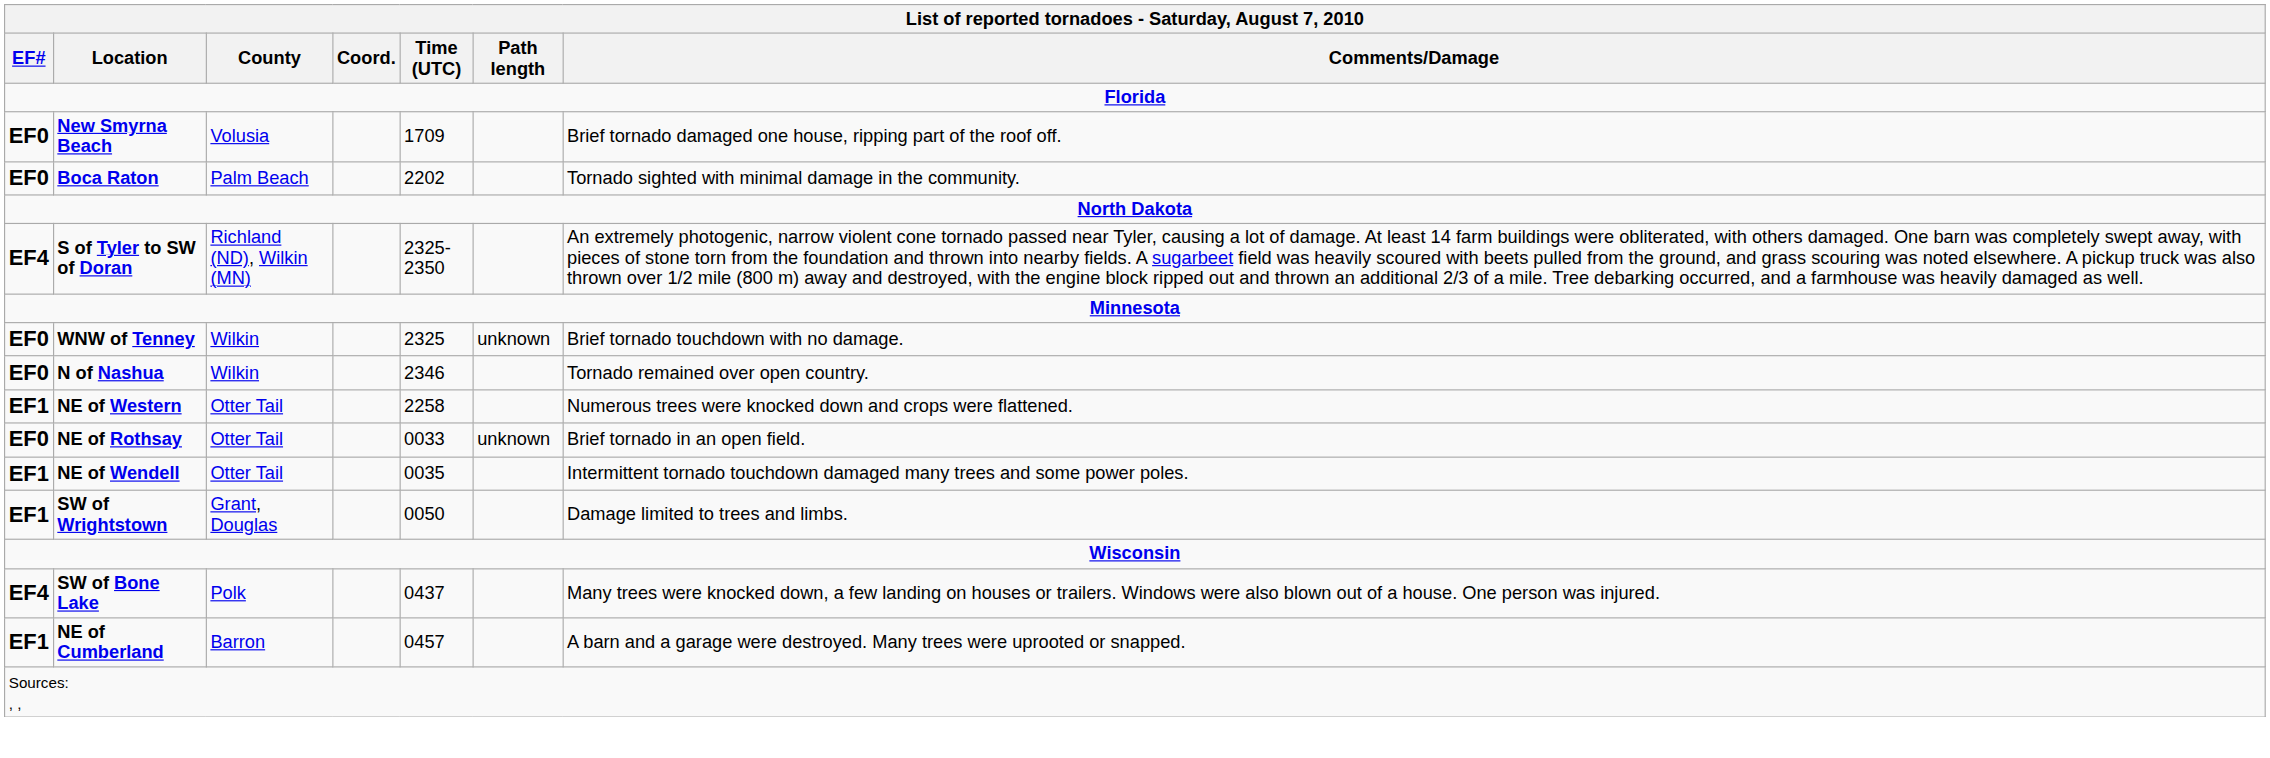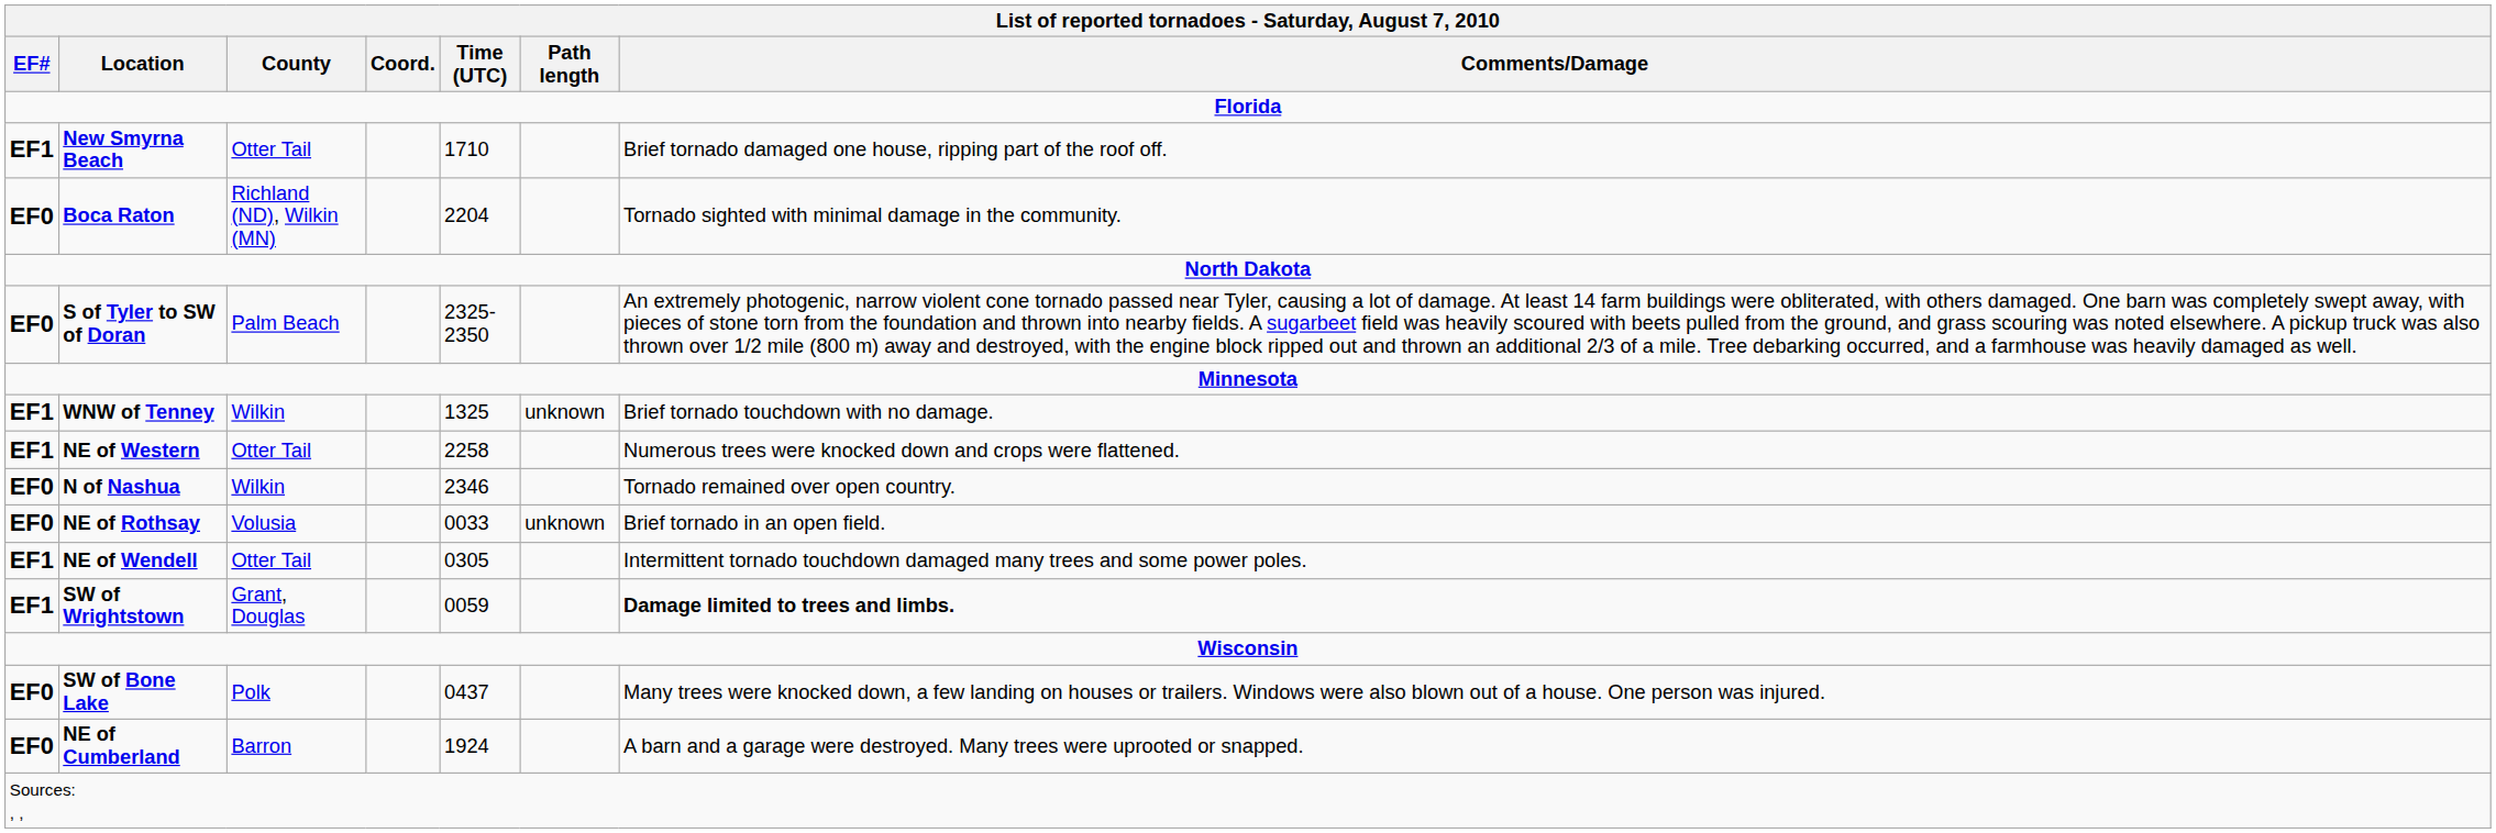New Smyrna Beach | EF#: EF0 -> EF1
New Smyrna Beach | County: Volusia -> Otter Tail
New Smyrna Beach | Time (UTC): 1709 -> 1710
Boca Raton | County: Palm Beach -> Richland (ND), Wilkin (MN)
Boca Raton | Time (UTC): 2202 -> 2204
S of Tyler to SW of Doran | EF#: EF4 -> EF0
S of Tyler to SW of Doran | County: Richland (ND), Wilkin (MN) -> Palm Beach
WNW of Tenney | EF#: EF0 -> EF1
WNW of Tenney | Time (UTC): 2325 -> 1325
rows swapped: N of Nashua <-> NE of Western
NE of Rothsay | County: Otter Tail -> Volusia
NE of Wendell | Time (UTC): 0035 -> 0305
SW of Wrightstown | Time (UTC): 0050 -> 0059
SW of Wrightstown | Comments/Damage: normal -> bold
SW of Bone Lake | EF#: EF4 -> EF0
NE of Cumberland | EF#: EF1 -> EF0
NE of Cumberland | Time (UTC): 0457 -> 1924
